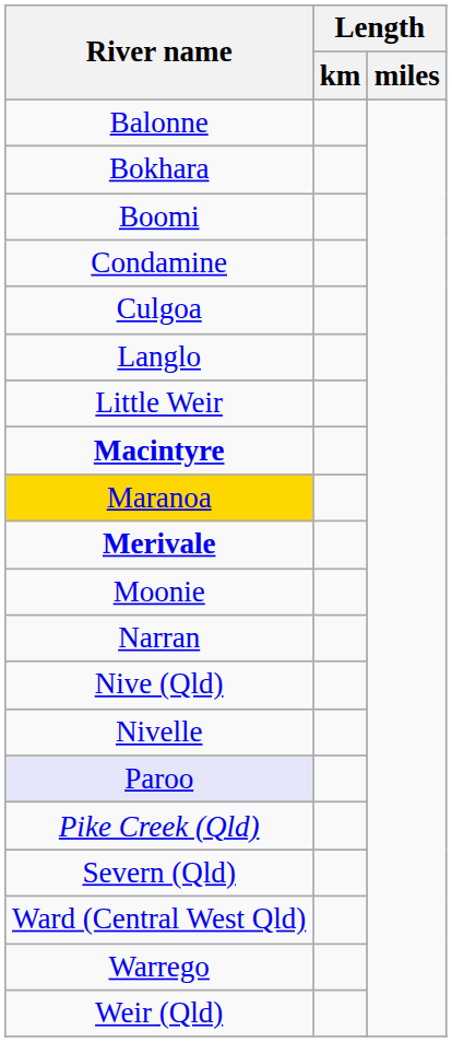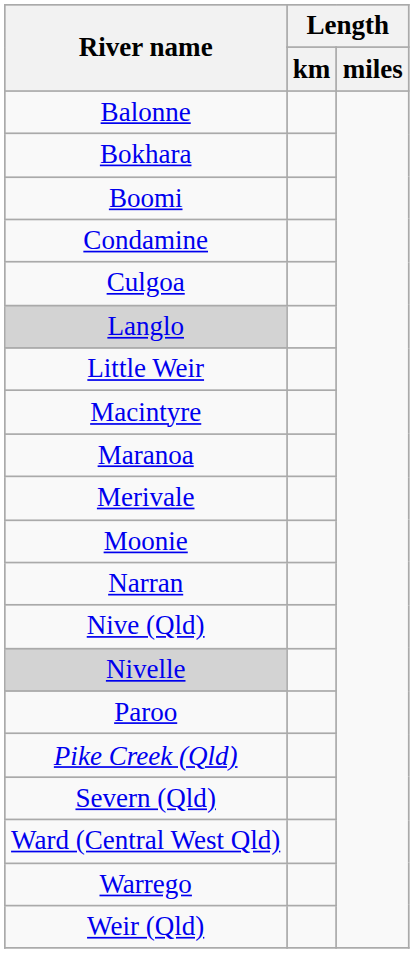Langlo | River name: no background -> lightgrey background
Macintyre | River name: bold -> normal
Maranoa | River name: gold background -> no background
Merivale | River name: bold -> normal
Nivelle | River name: no background -> lightgrey background
Paroo | River name: lavender background -> no background
